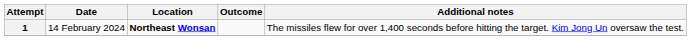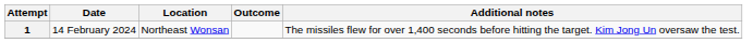1 | Location: bold -> normal
